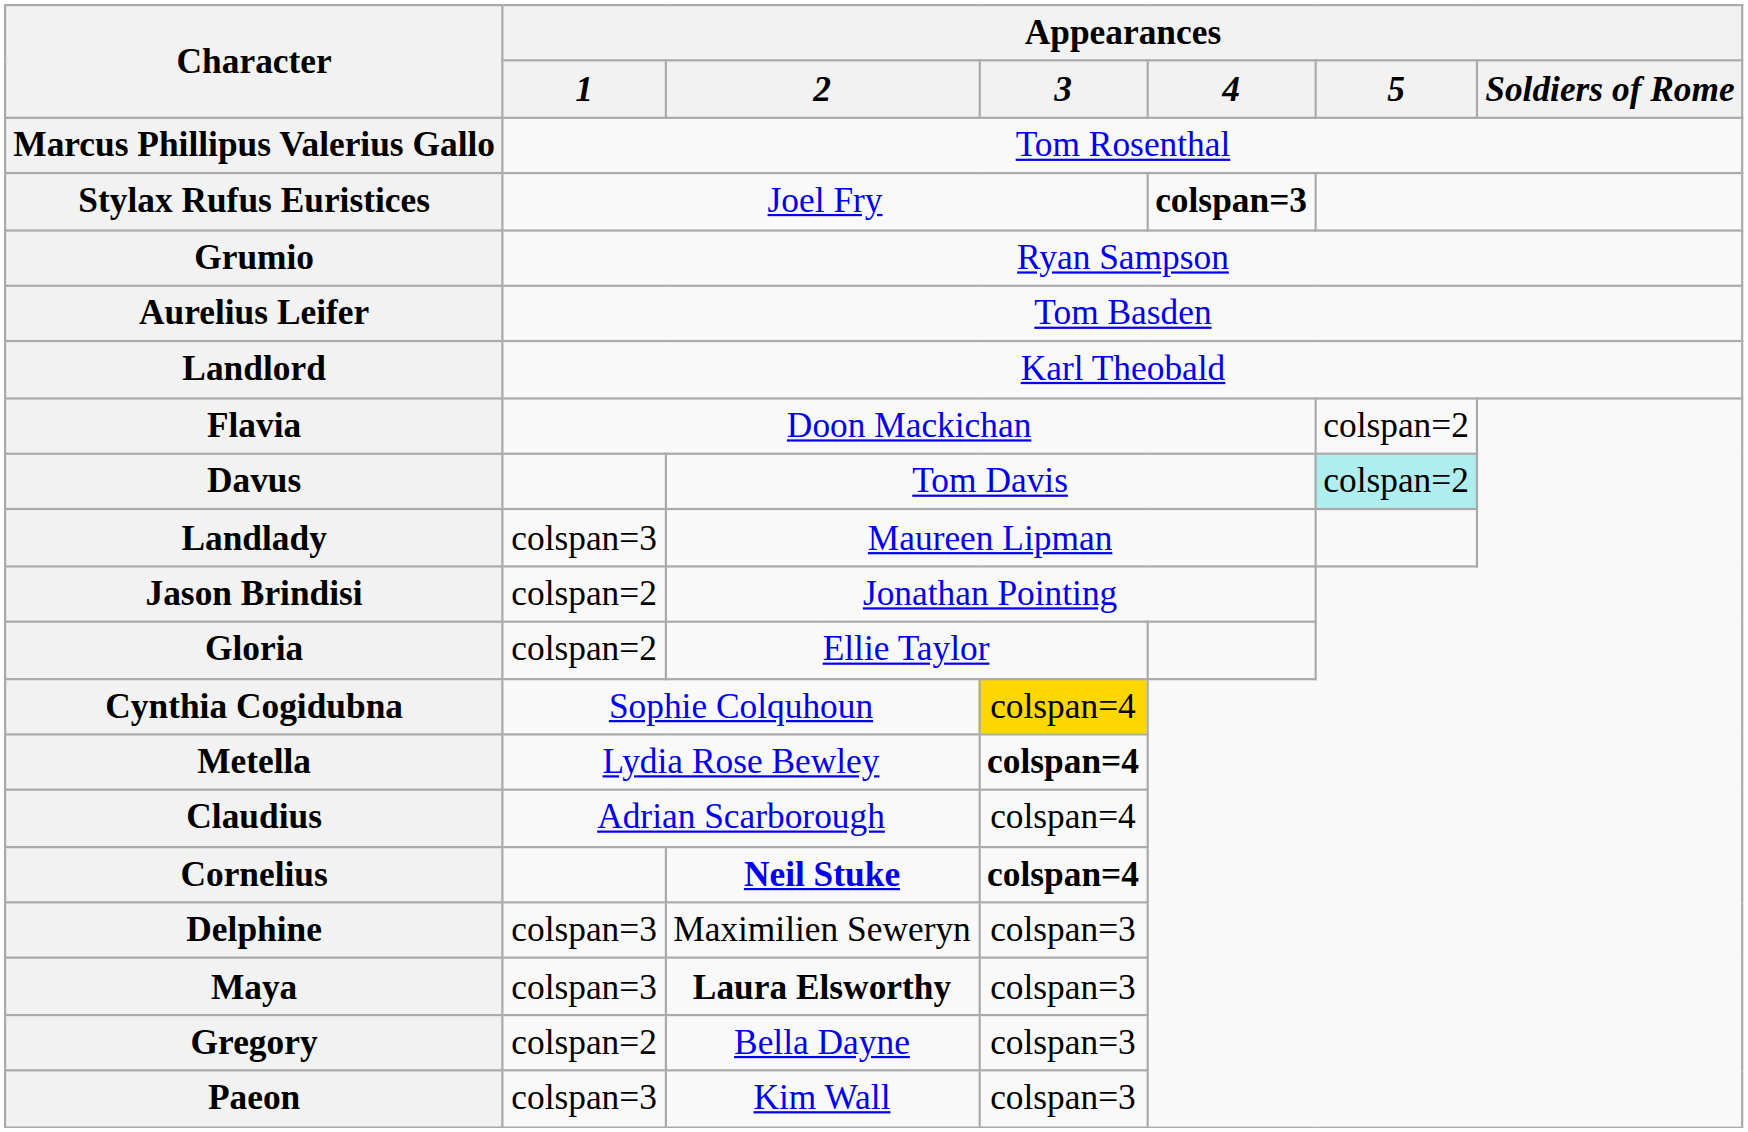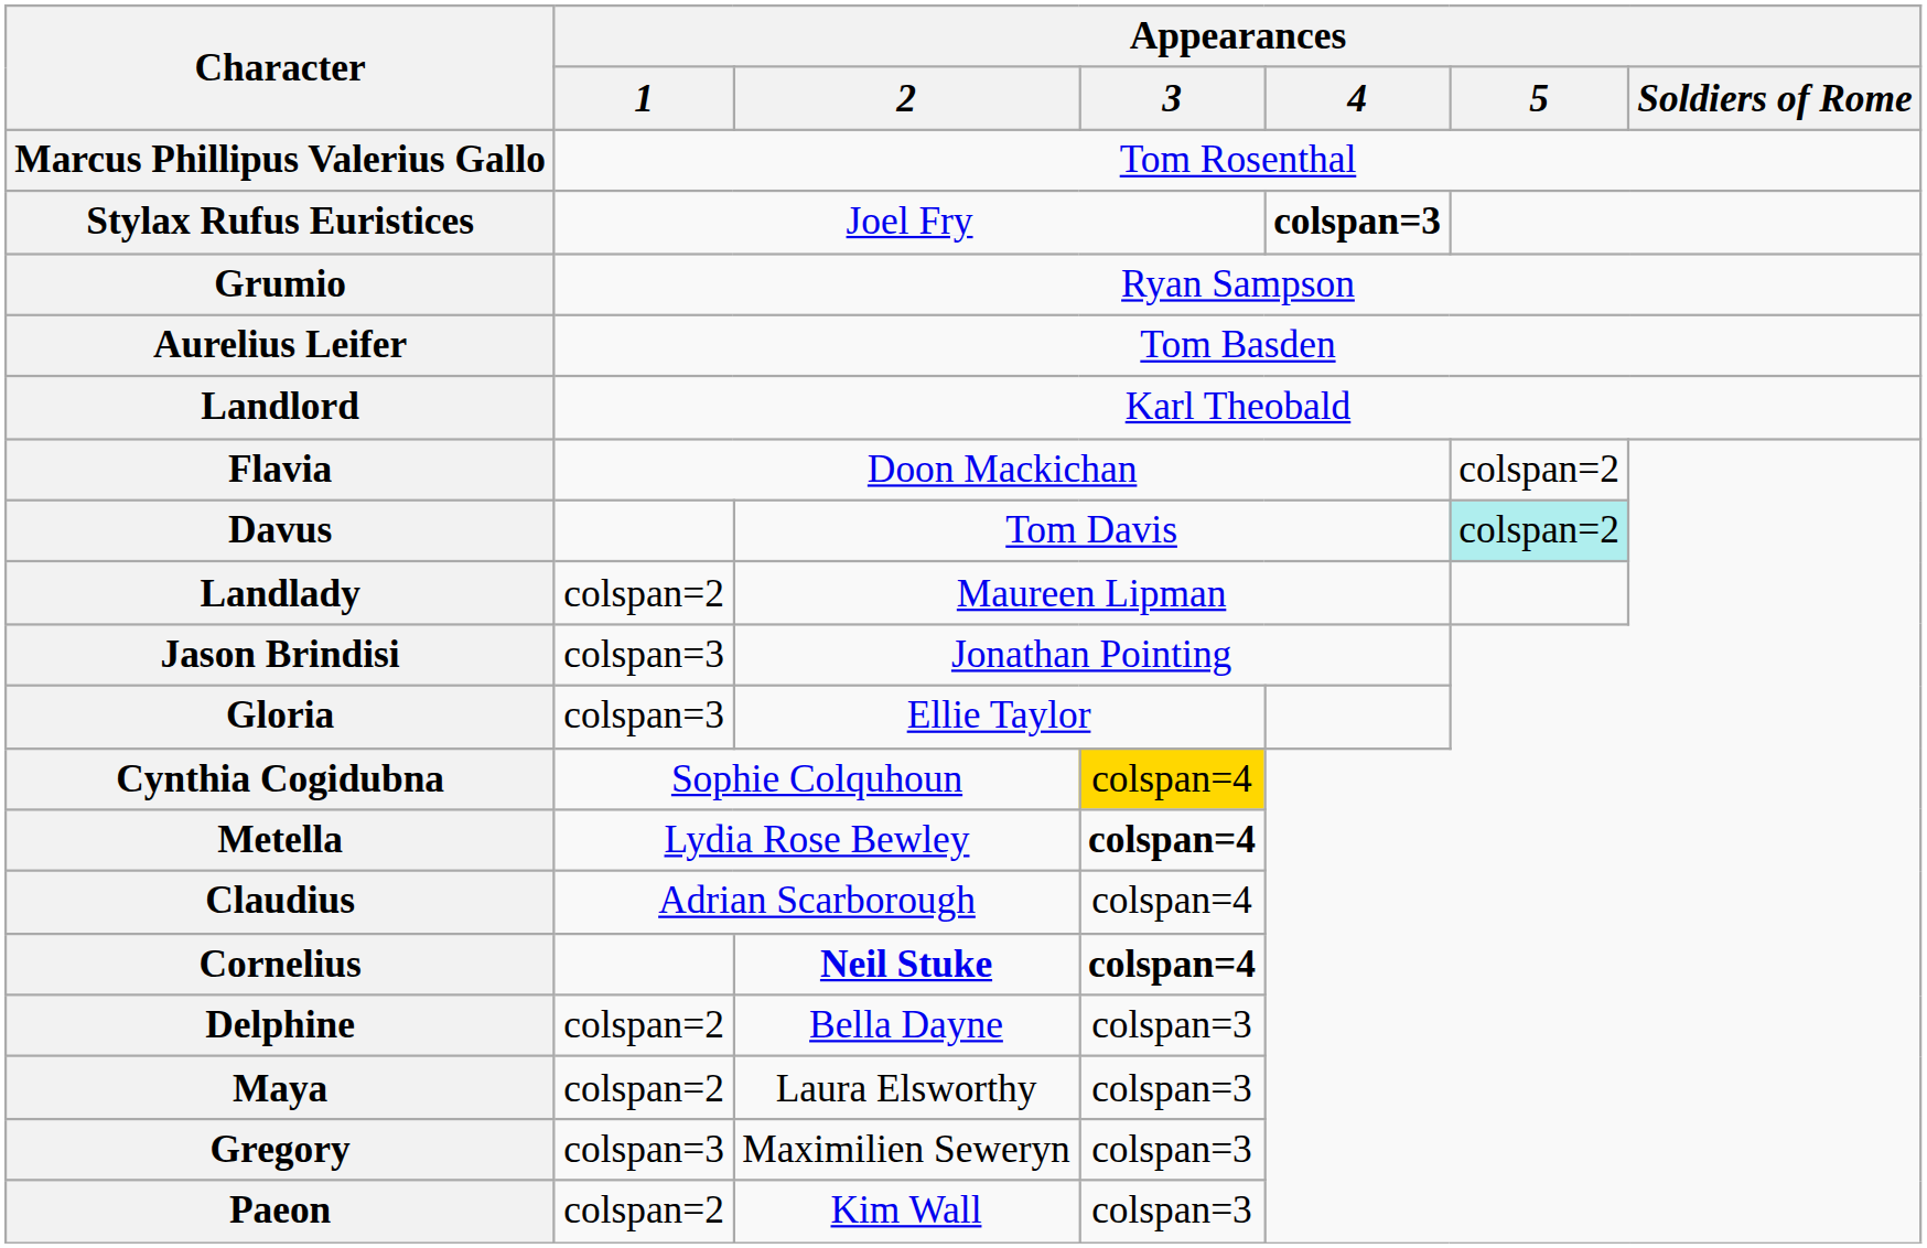Landlady | Appearances / 1: colspan=3 -> colspan=2
Jason Brindisi | Appearances / 1: colspan=2 -> colspan=3
Gloria | Appearances / 1: colspan=2 -> colspan=3
Delphine | Appearances / 1: colspan=3 -> colspan=2
Delphine | Appearances / 2: Maximilien Seweryn -> Bella Dayne
Maya | Appearances / 1: colspan=3 -> colspan=2
Maya | Appearances / 2: bold -> normal
Gregory | Appearances / 1: colspan=2 -> colspan=3
Gregory | Appearances / 2: Bella Dayne -> Maximilien Seweryn
Paeon | Appearances / 1: colspan=3 -> colspan=2
